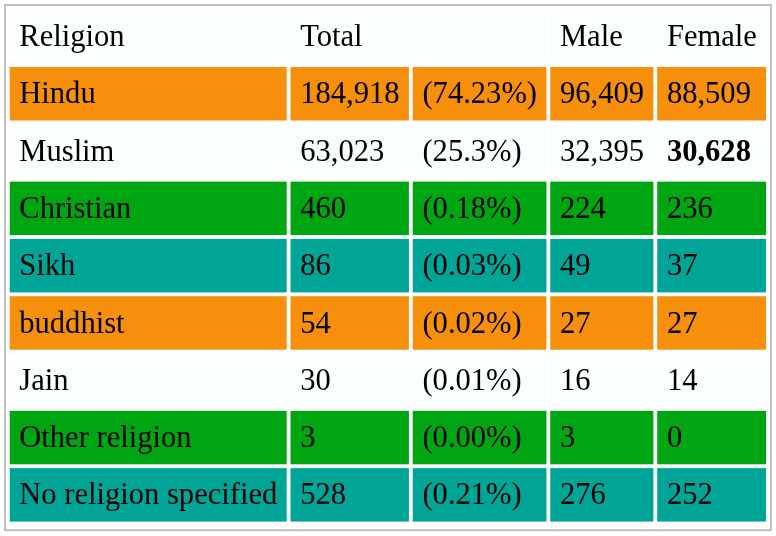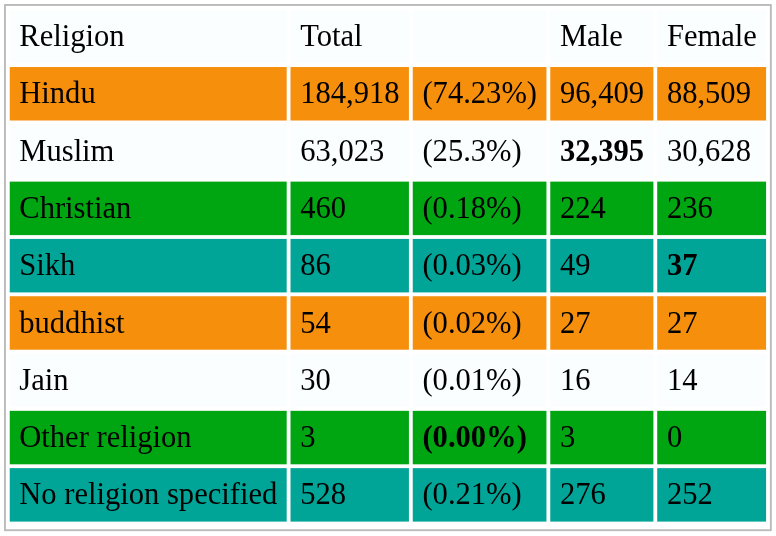Muslim | column 4: normal -> bold
Muslim | column 5: bold -> normal
Sikh | column 5: normal -> bold
Other religion | column 3: normal -> bold
